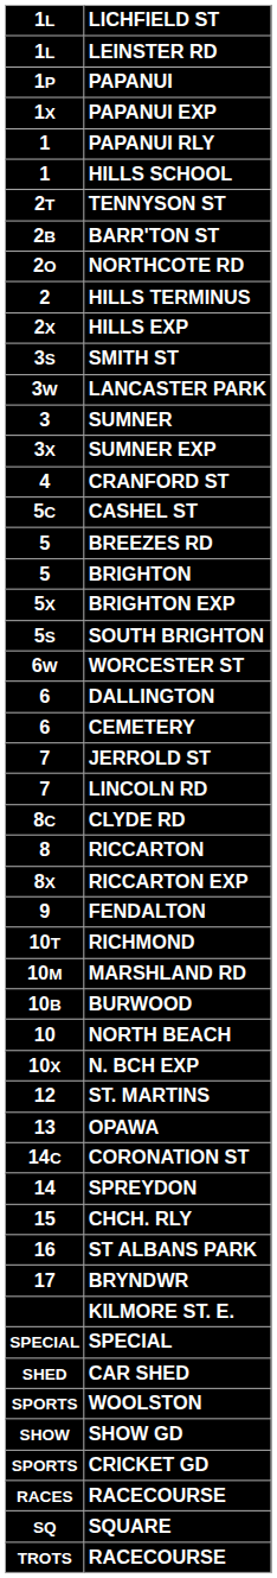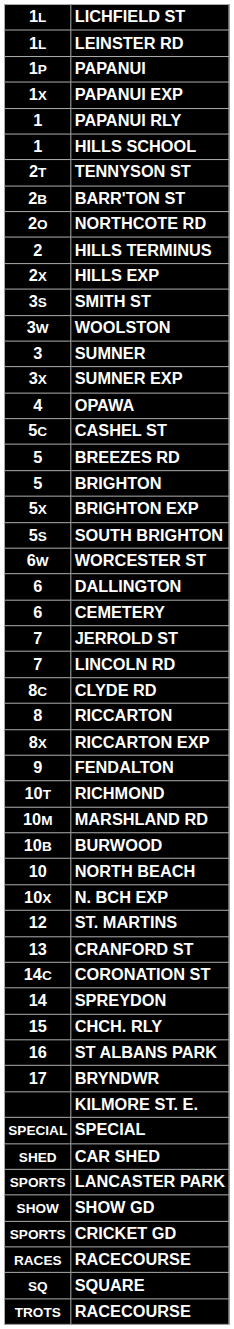row 13 | column 2: LANCASTER PARK -> WOOLSTON
row 16 | column 2: CRANFORD ST -> OPAWA
row 37 | column 2: OPAWA -> CRANFORD ST
row 46 | column 2: WOOLSTON -> LANCASTER PARK
